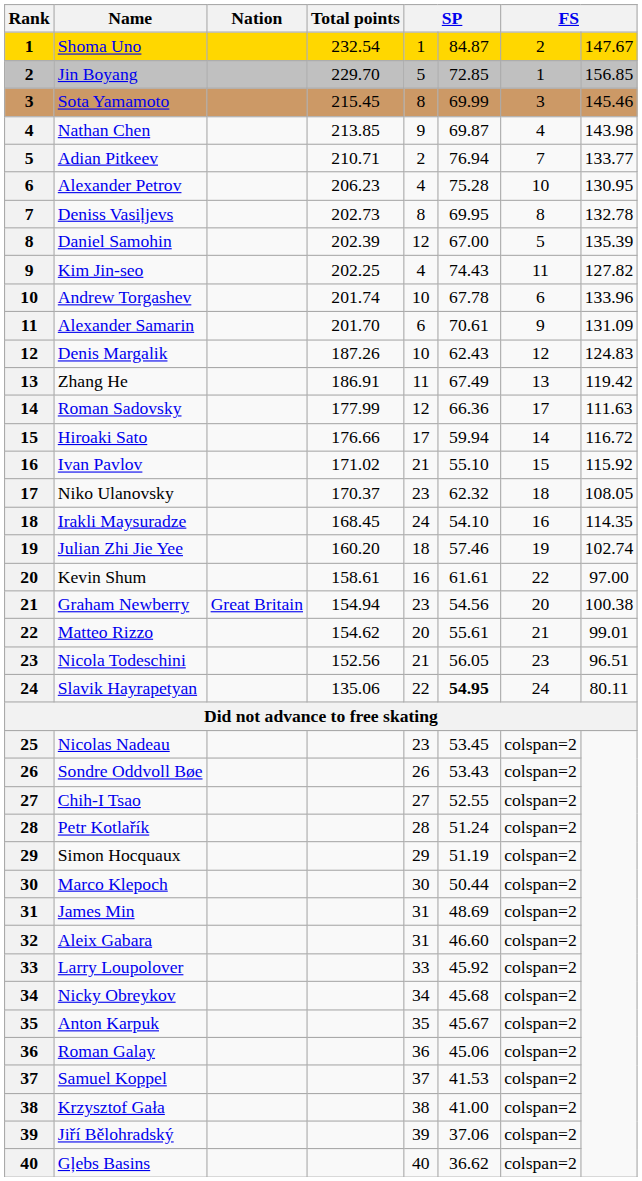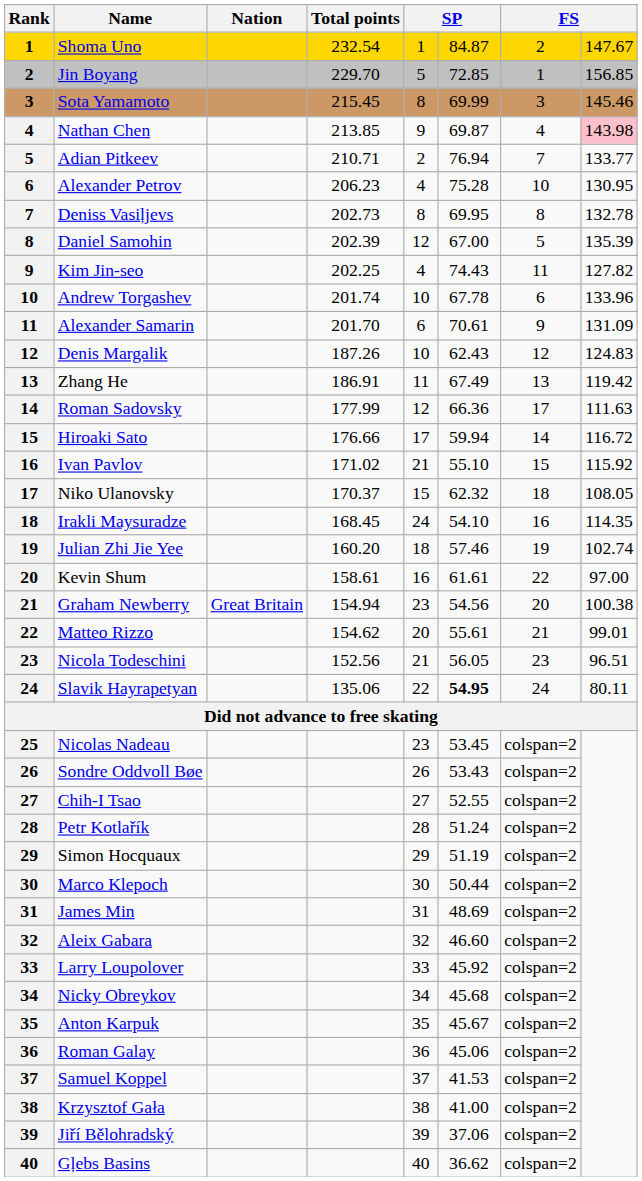Nathan Chen | column 8: no background -> pink background
Niko Ulanovsky | column 5: 23 -> 15
Aleix Gabara | column 5: 31 -> 32
